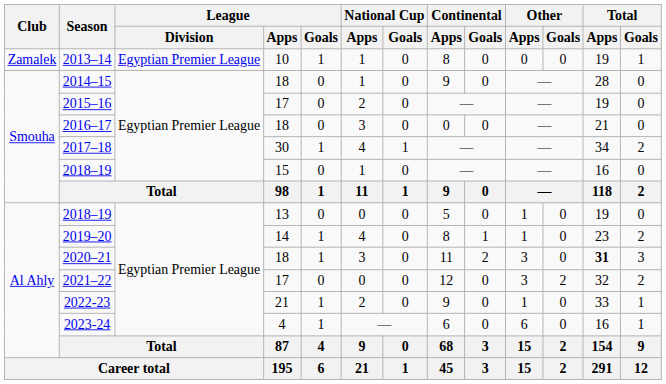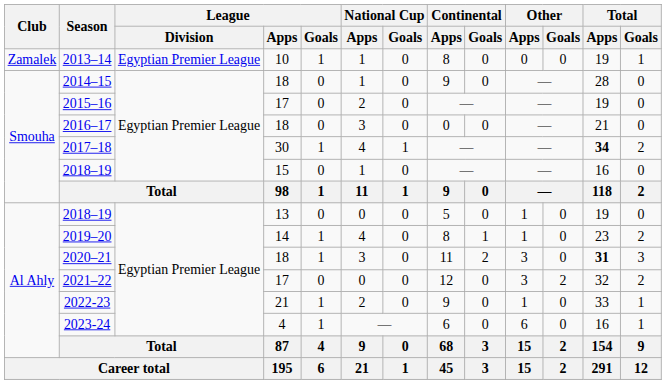2017–18 | Total / Apps: normal -> bold
